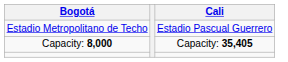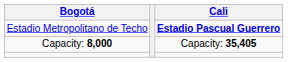Estadio Metropolitano de Techo | Cali: normal -> bold
